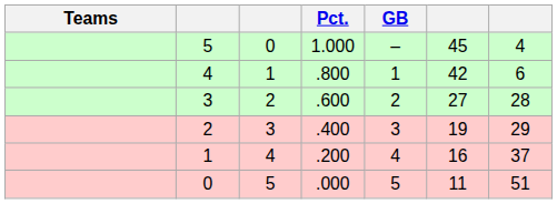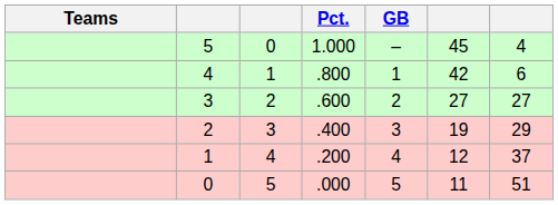row 4 | column 7: 28 -> 27
row 6 | column 6: 16 -> 12
